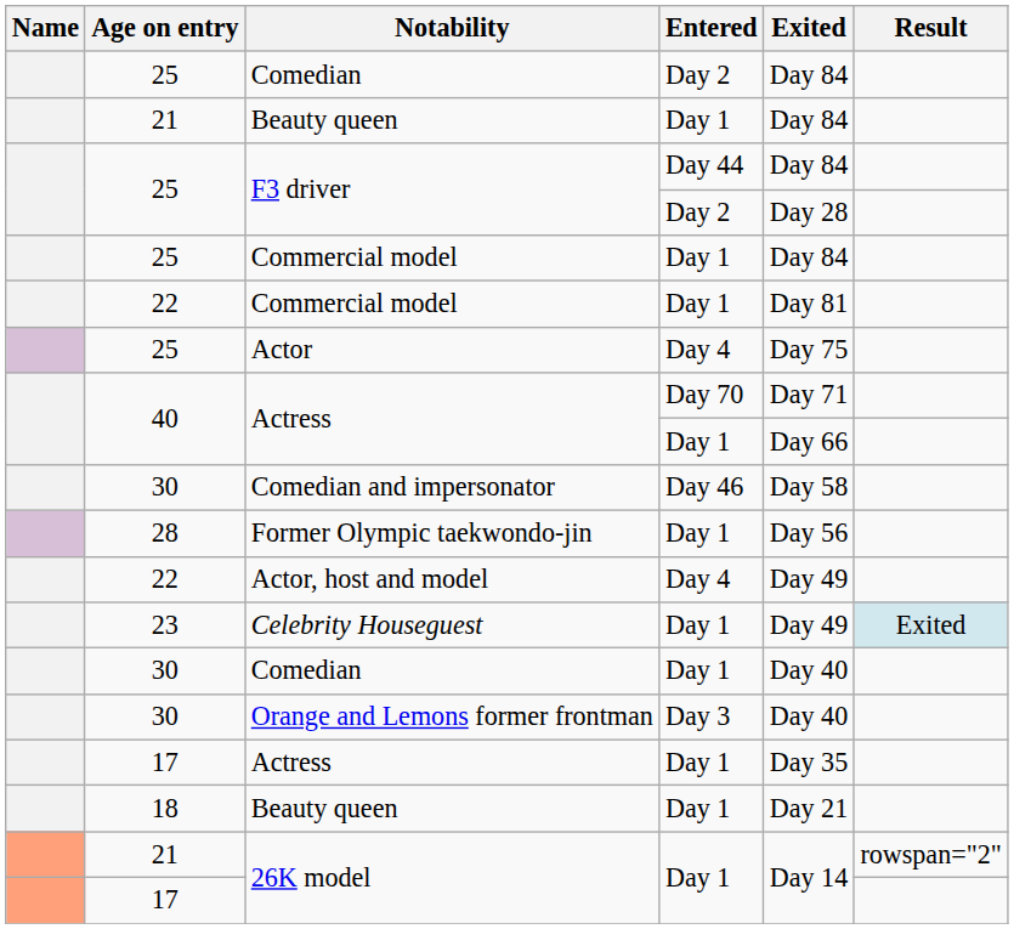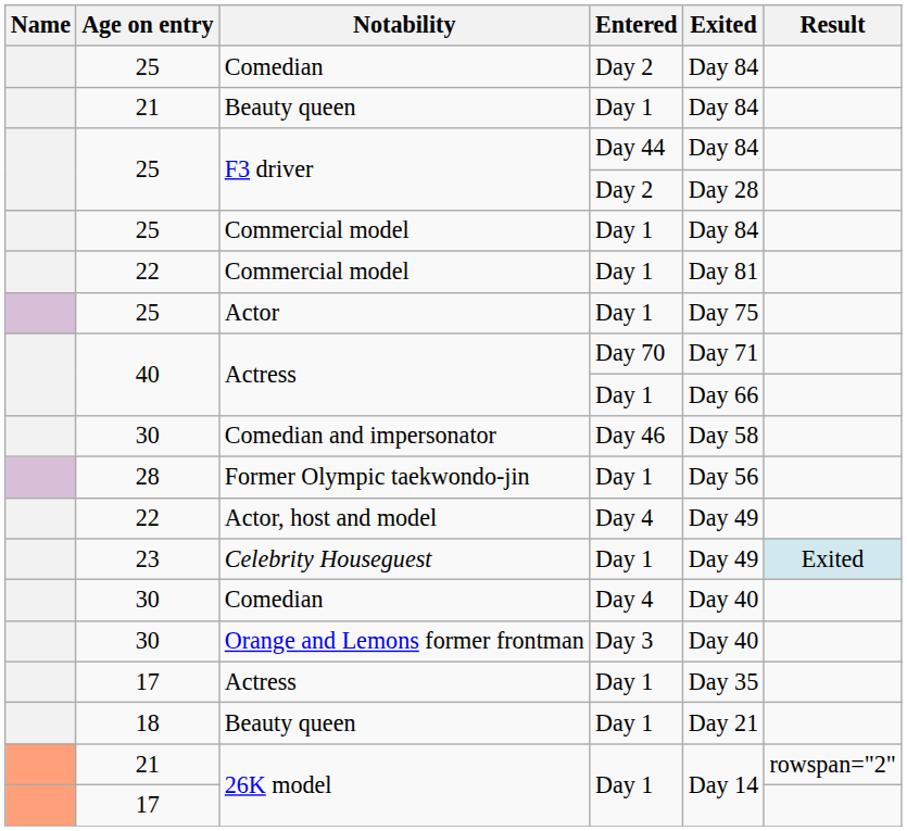Actor | Entered: Day 4 -> Day 1
30 / Comedian | Entered: Day 1 -> Day 4
